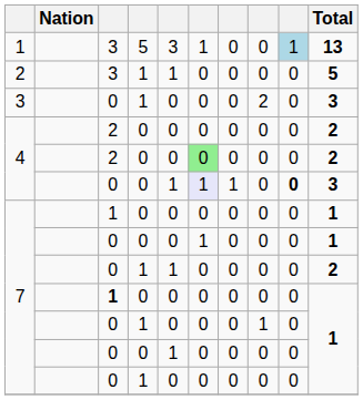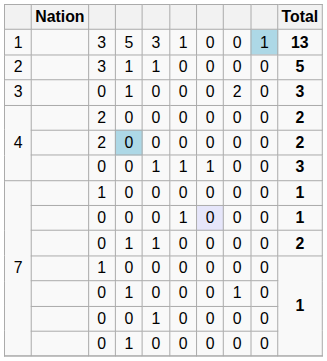row 6 | column 4: no background -> lightblue background
row 6 | column 6: lightgreen background -> no background
row 7 | column 6: lavender background -> no background
row 7 | column 9: bold -> normal
row 9 | column 7: no background -> lavender background
row 11 | column 3: bold -> normal
